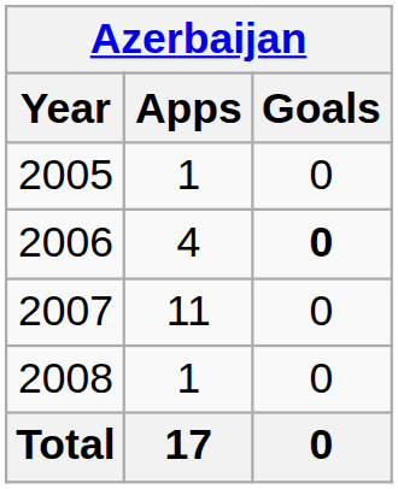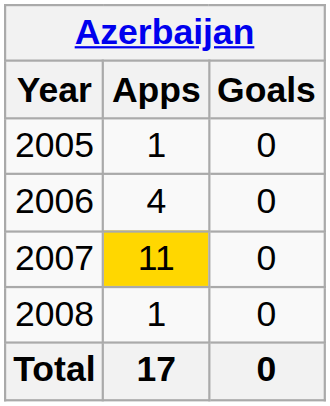2006 | Goals: bold -> normal
2007 | Apps: no background -> gold background
